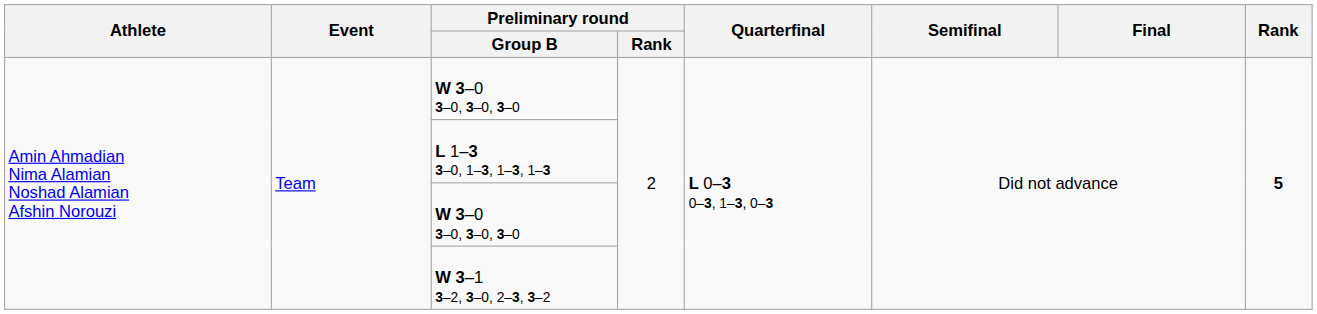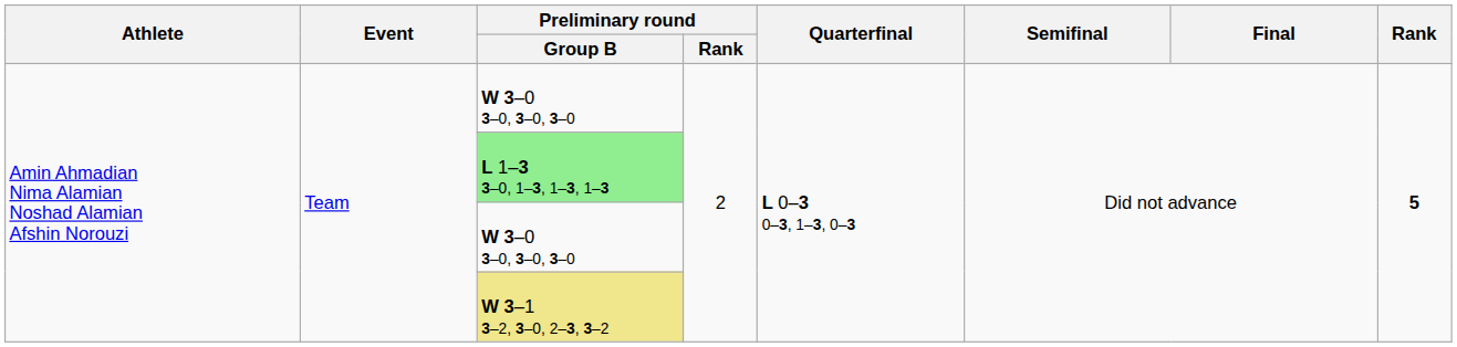L 1–3 3–0, 1–3, 1–3, 1–3 | Preliminary round / Group B: no background -> lightgreen background
W 3–1 3–2, 3–0, 2–3, 3–2 | Preliminary round / Group B: no background -> khaki background
